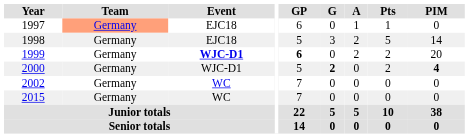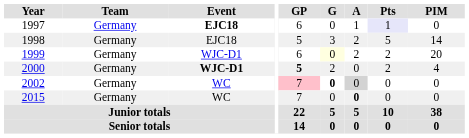1997 | Team: lightsalmon background -> no background
1997 | Event: normal -> bold
1997 | Pts: no background -> lavender background
1999 | Event: bold -> normal
1999 | GP: bold -> normal
1999 | G: no background -> lightyellow background
2000 | Event: normal -> bold
2000 | GP: normal -> bold
2000 | G: bold -> normal
2000 | PIM: bold -> normal
2002 | GP: no background -> pink background
2002 | G: normal -> bold
2002 | A: no background -> lightgrey background
2015 | A: normal -> bold
